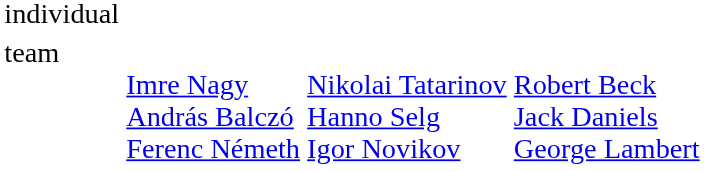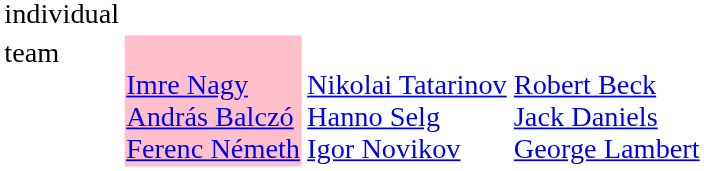team | column 2: no background -> pink background
